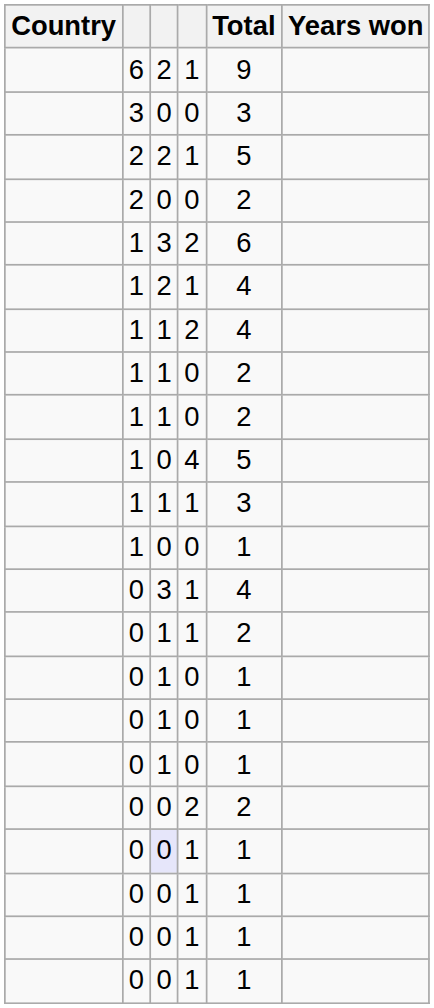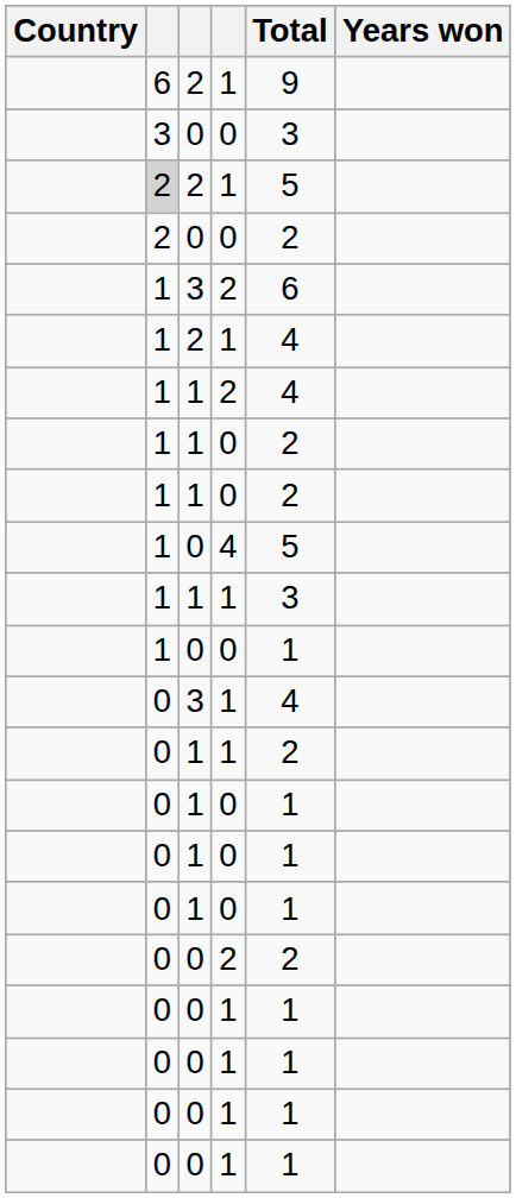row 4 | column 2: no background -> lightgrey background
row 20 | column 3: lavender background -> no background
